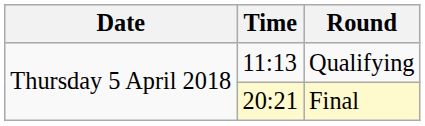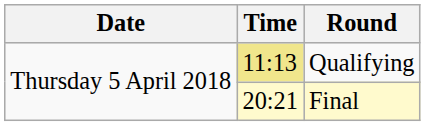Qualifying | Time: no background -> khaki background
